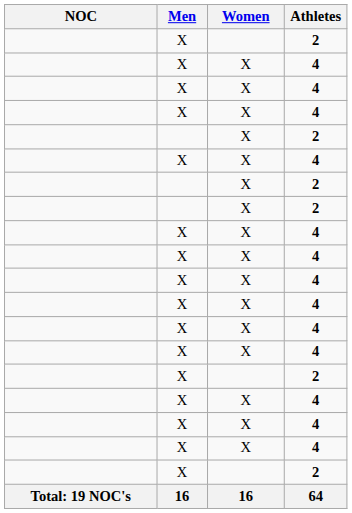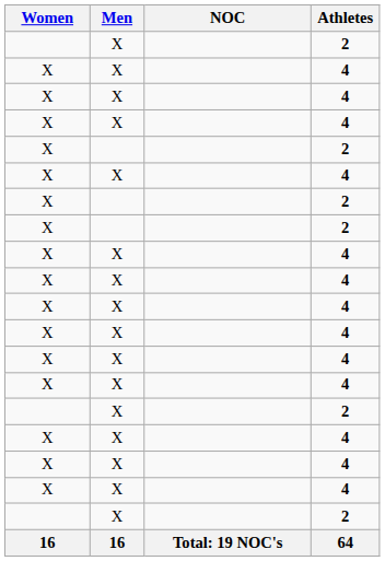columns swapped: NOC <-> Women
